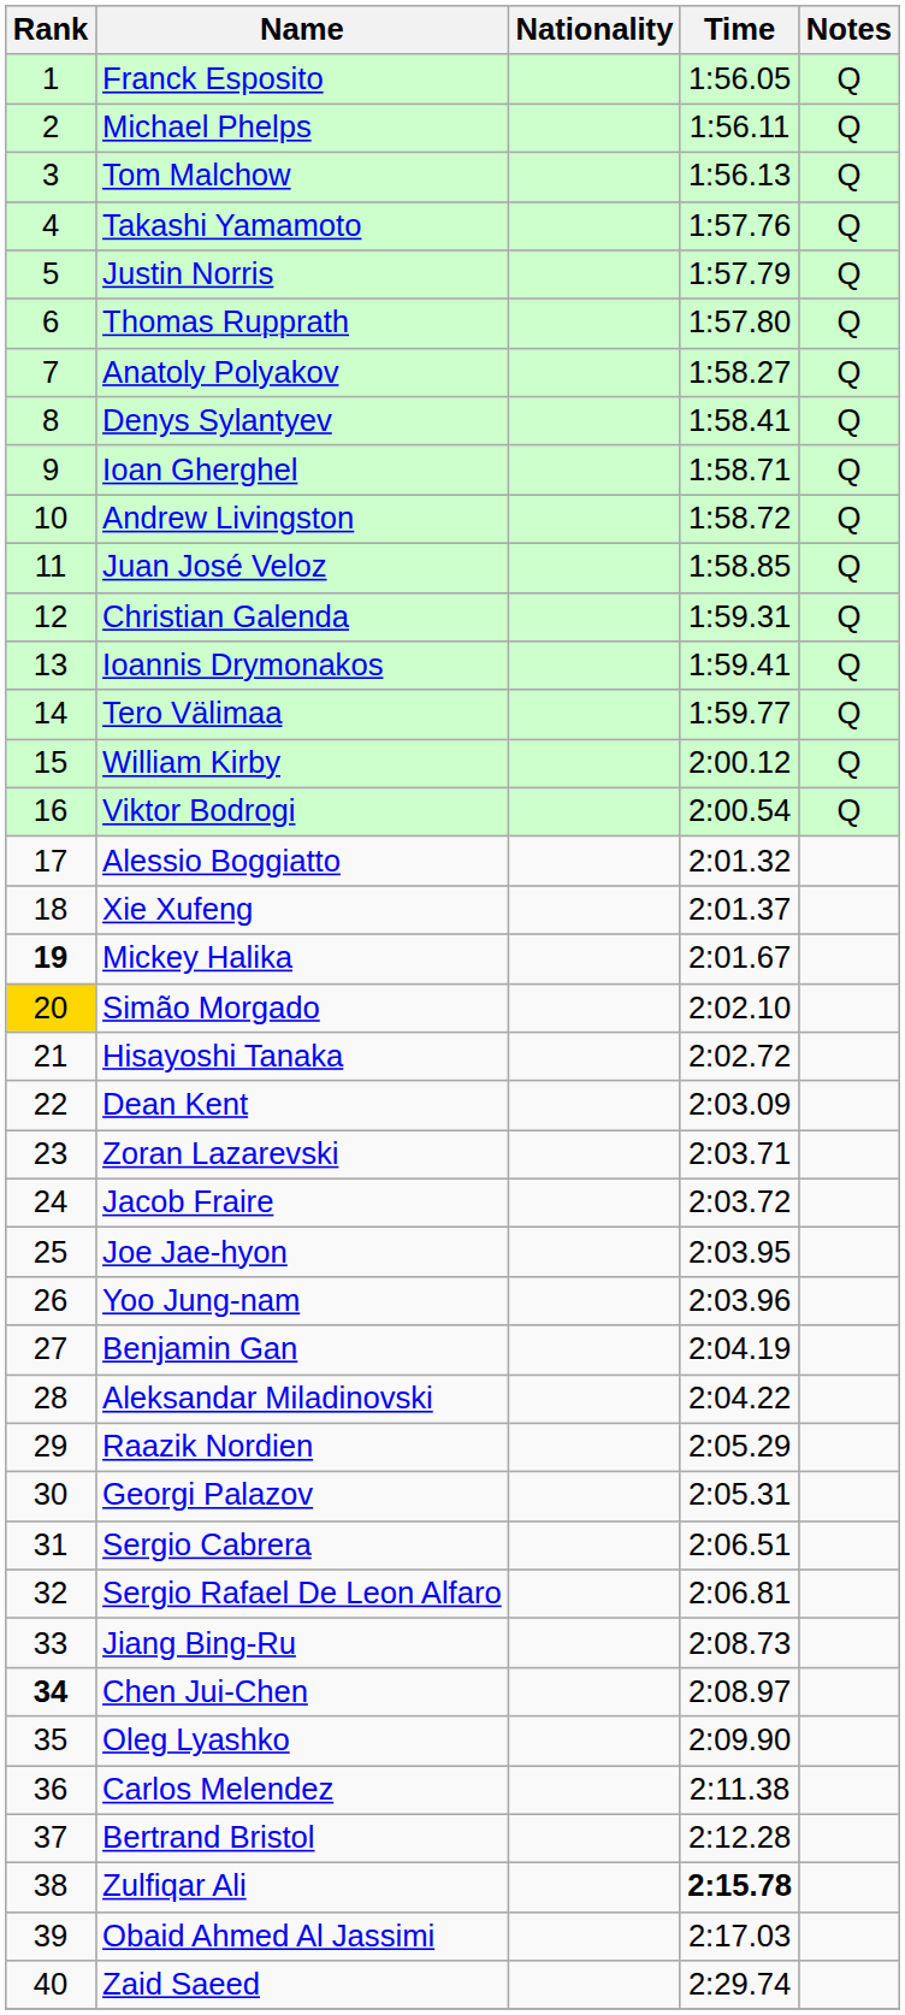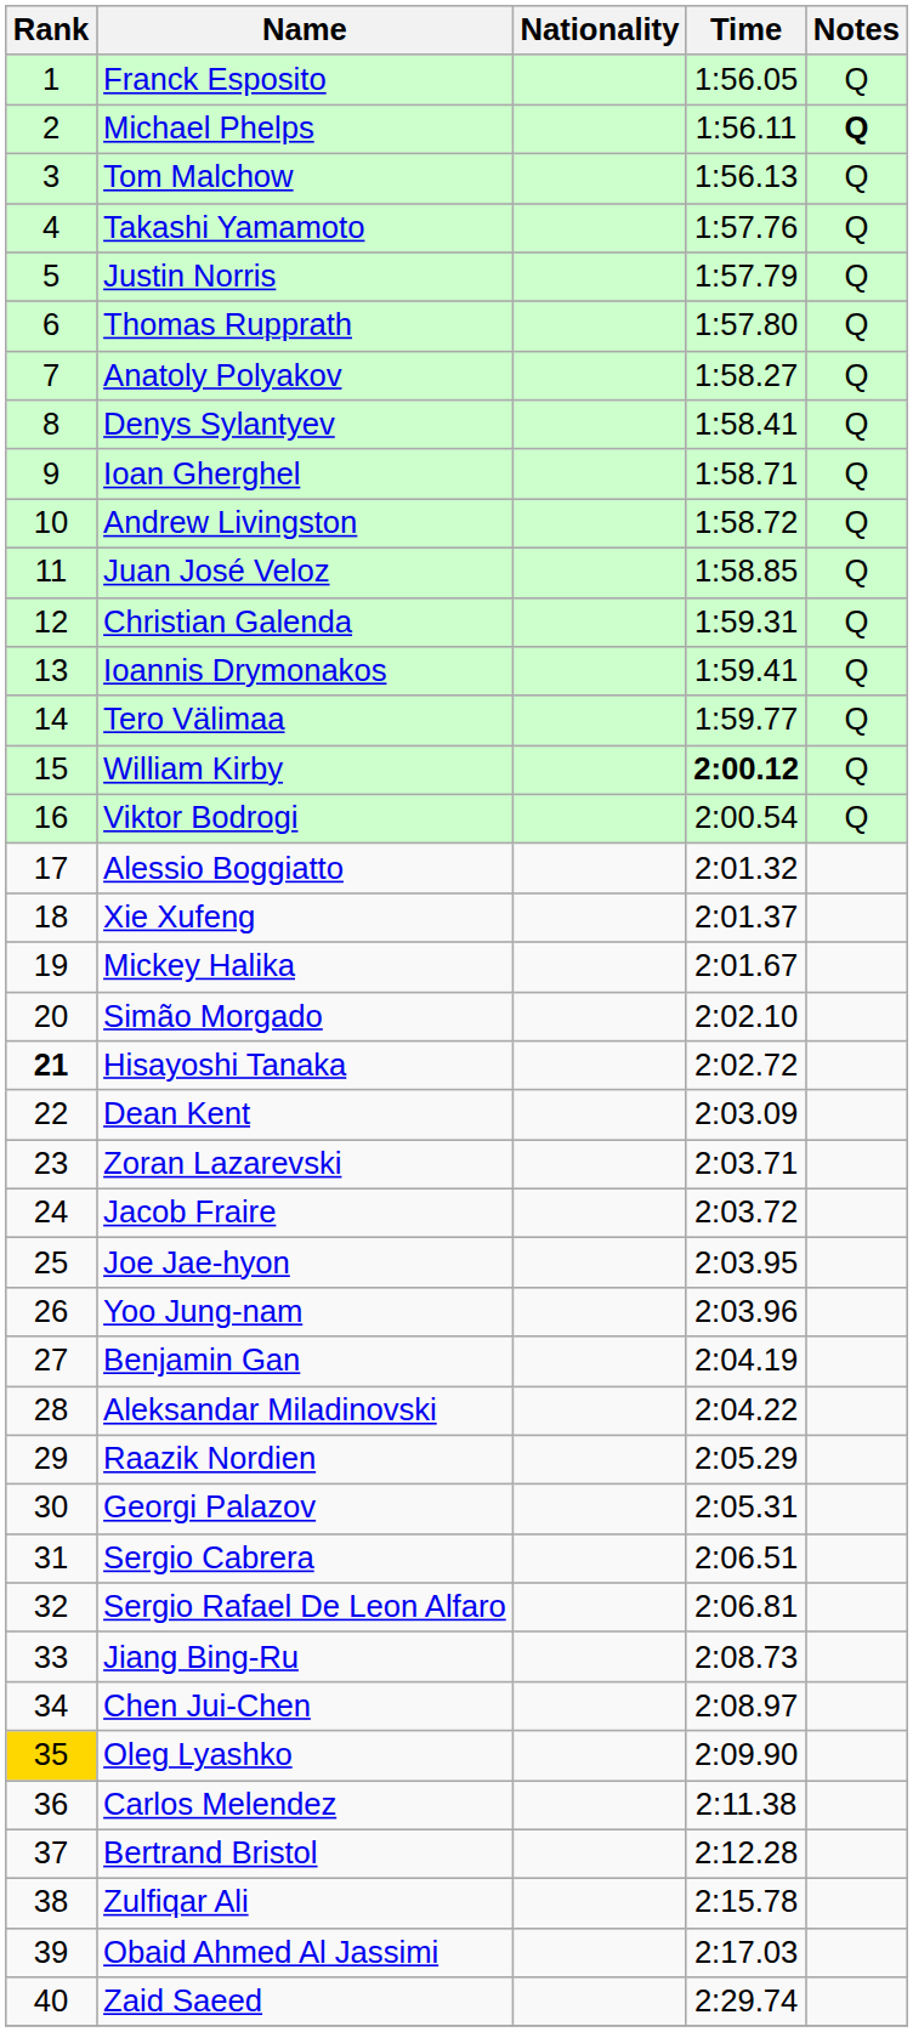Michael Phelps | Notes: normal -> bold
William Kirby | Time: normal -> bold
Mickey Halika | Rank: bold -> normal
Simão Morgado | Rank: gold background -> no background
Hisayoshi Tanaka | Rank: normal -> bold
Chen Jui-Chen | Rank: bold -> normal
Oleg Lyashko | Rank: no background -> gold background
Zulfiqar Ali | Time: bold -> normal
